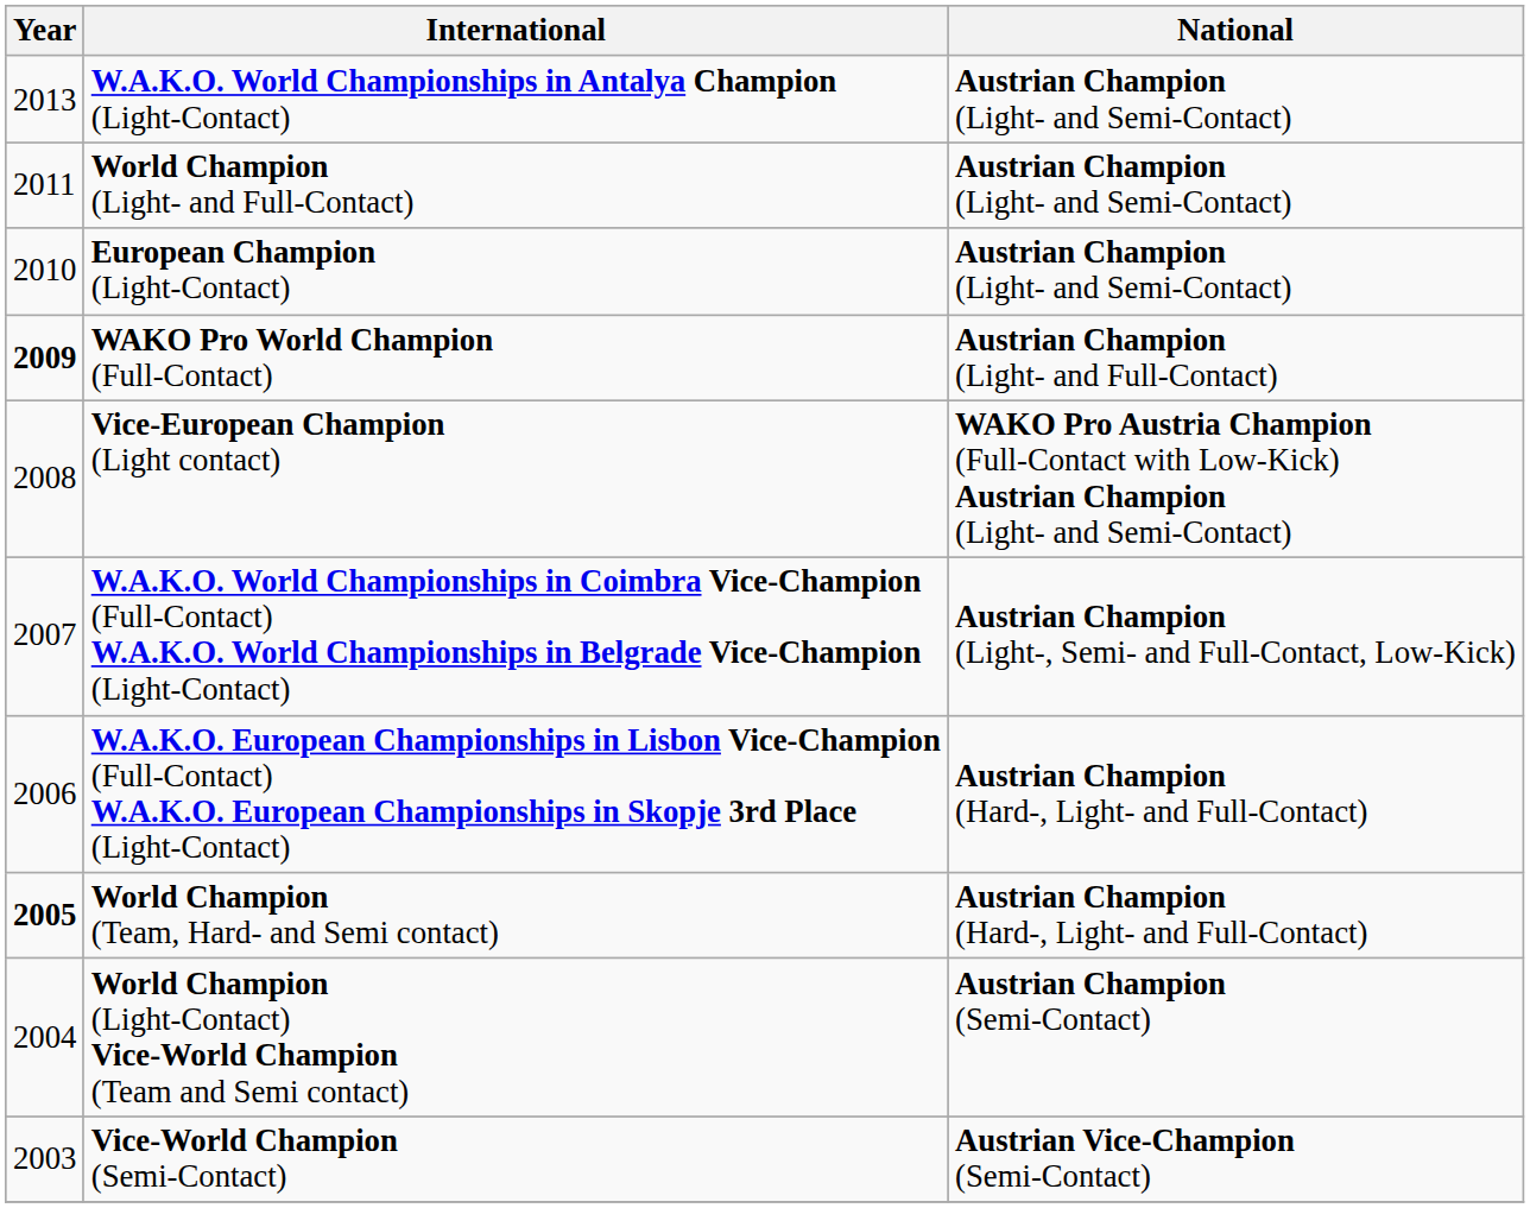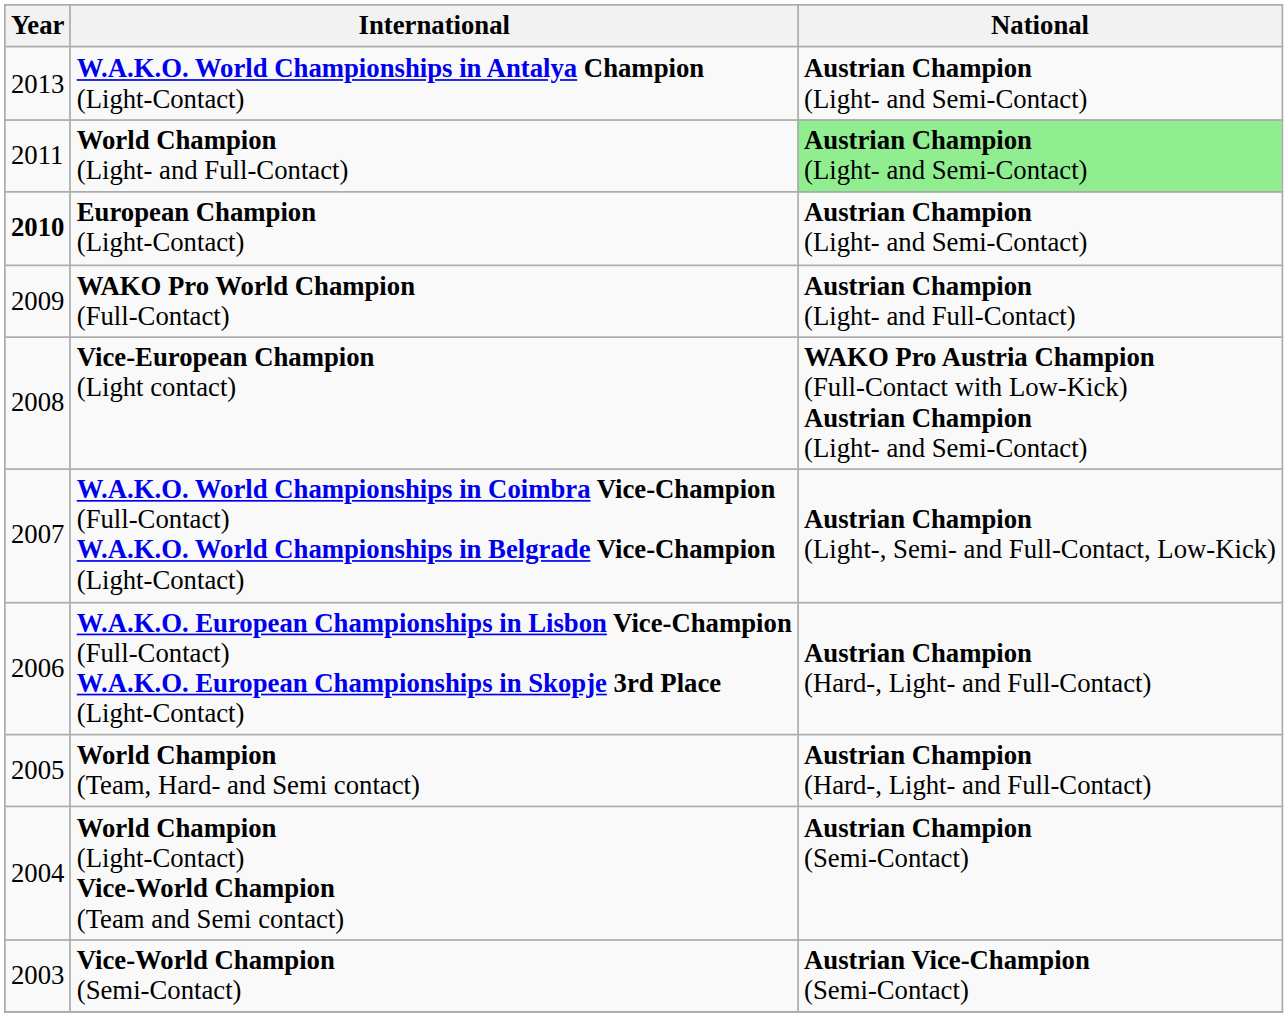World Champion (Light- and Full-Contact) | National: no background -> lightgreen background
European Champion (Light-Contact) | Year: normal -> bold
WAKO Pro World Champion (Full-Contact) | Year: bold -> normal
World Champion (Team, Hard- and Semi contact) | Year: bold -> normal
